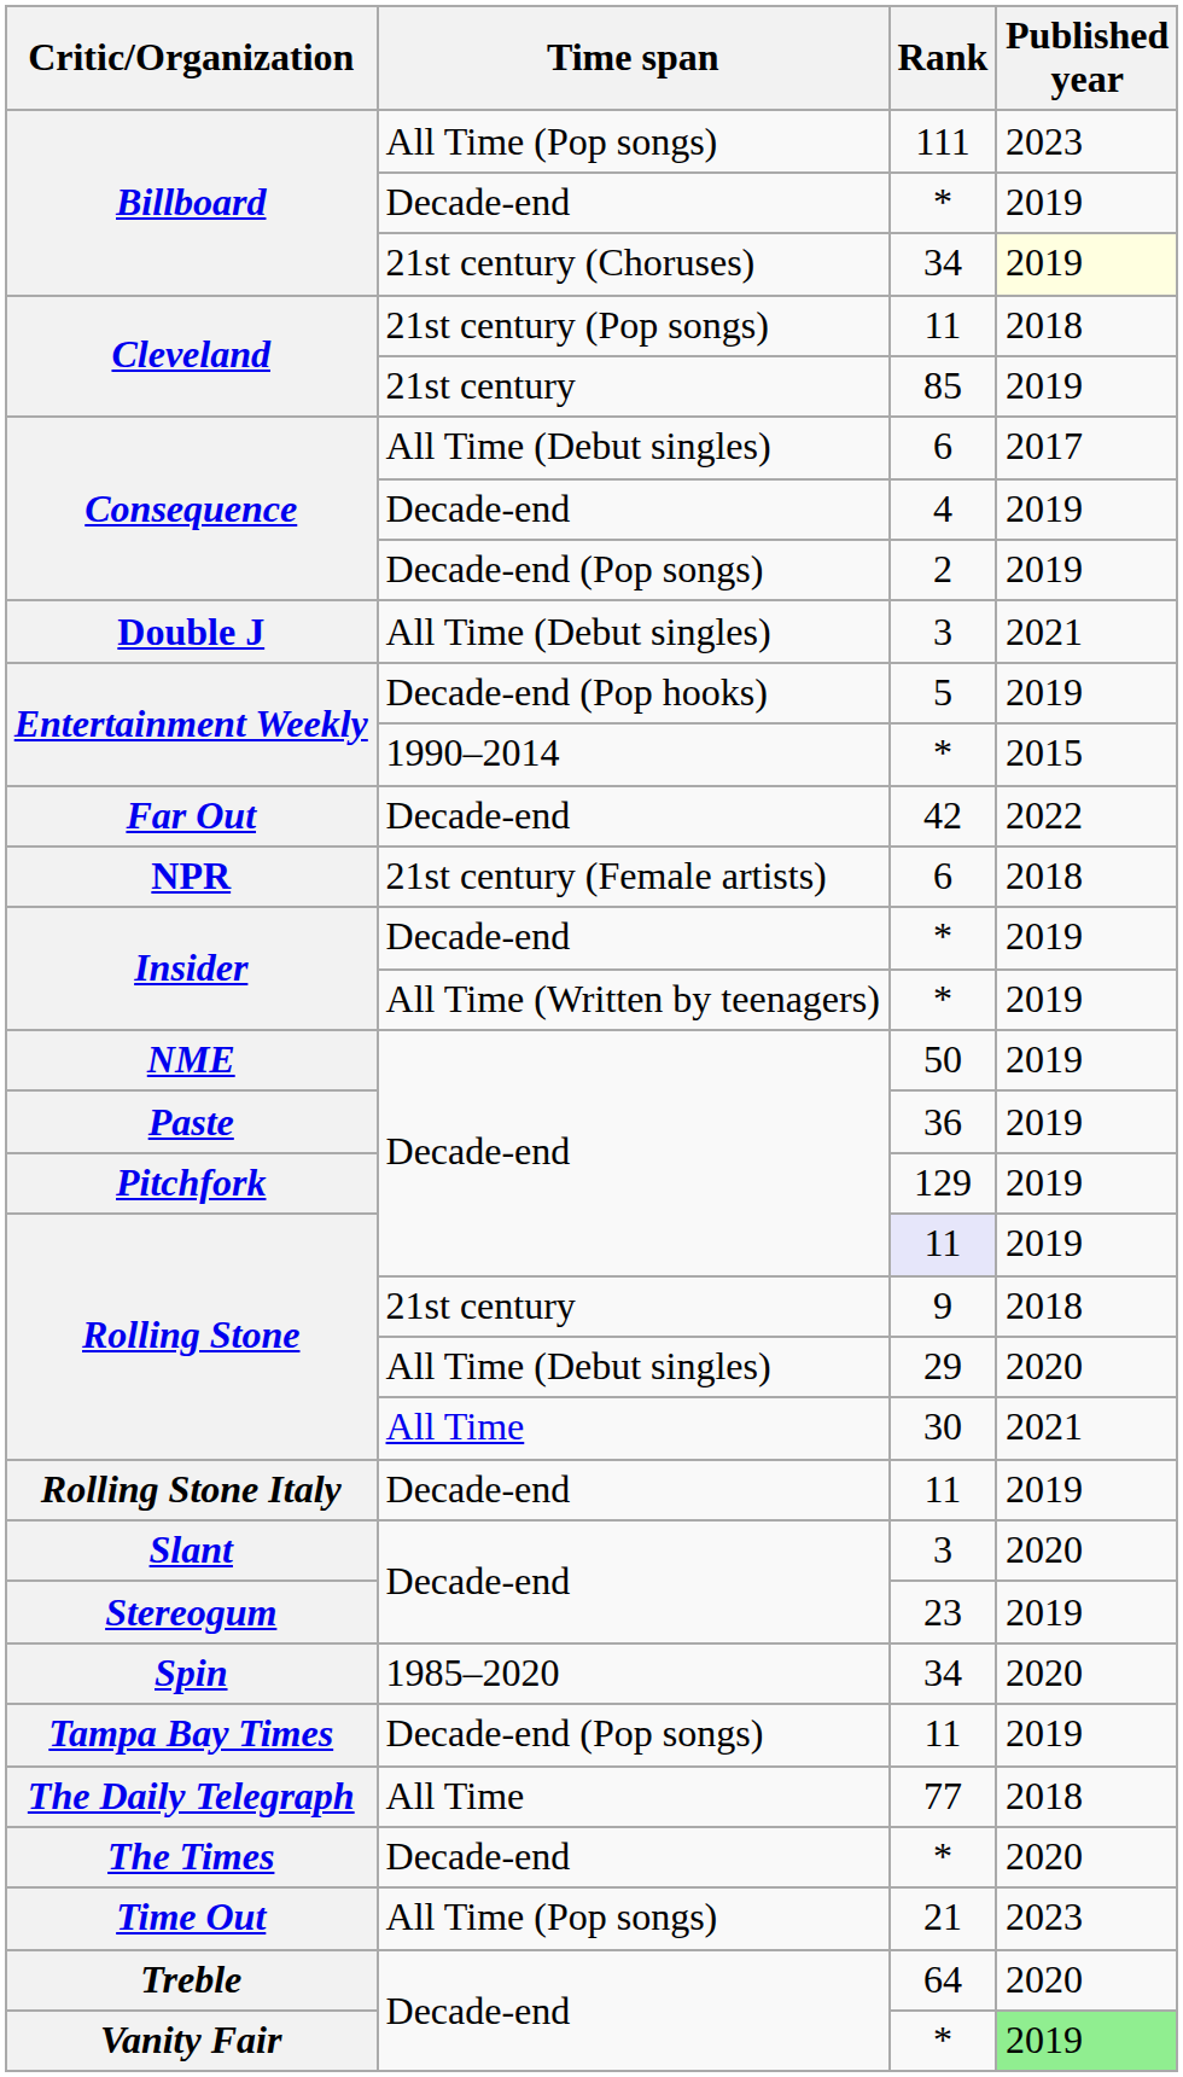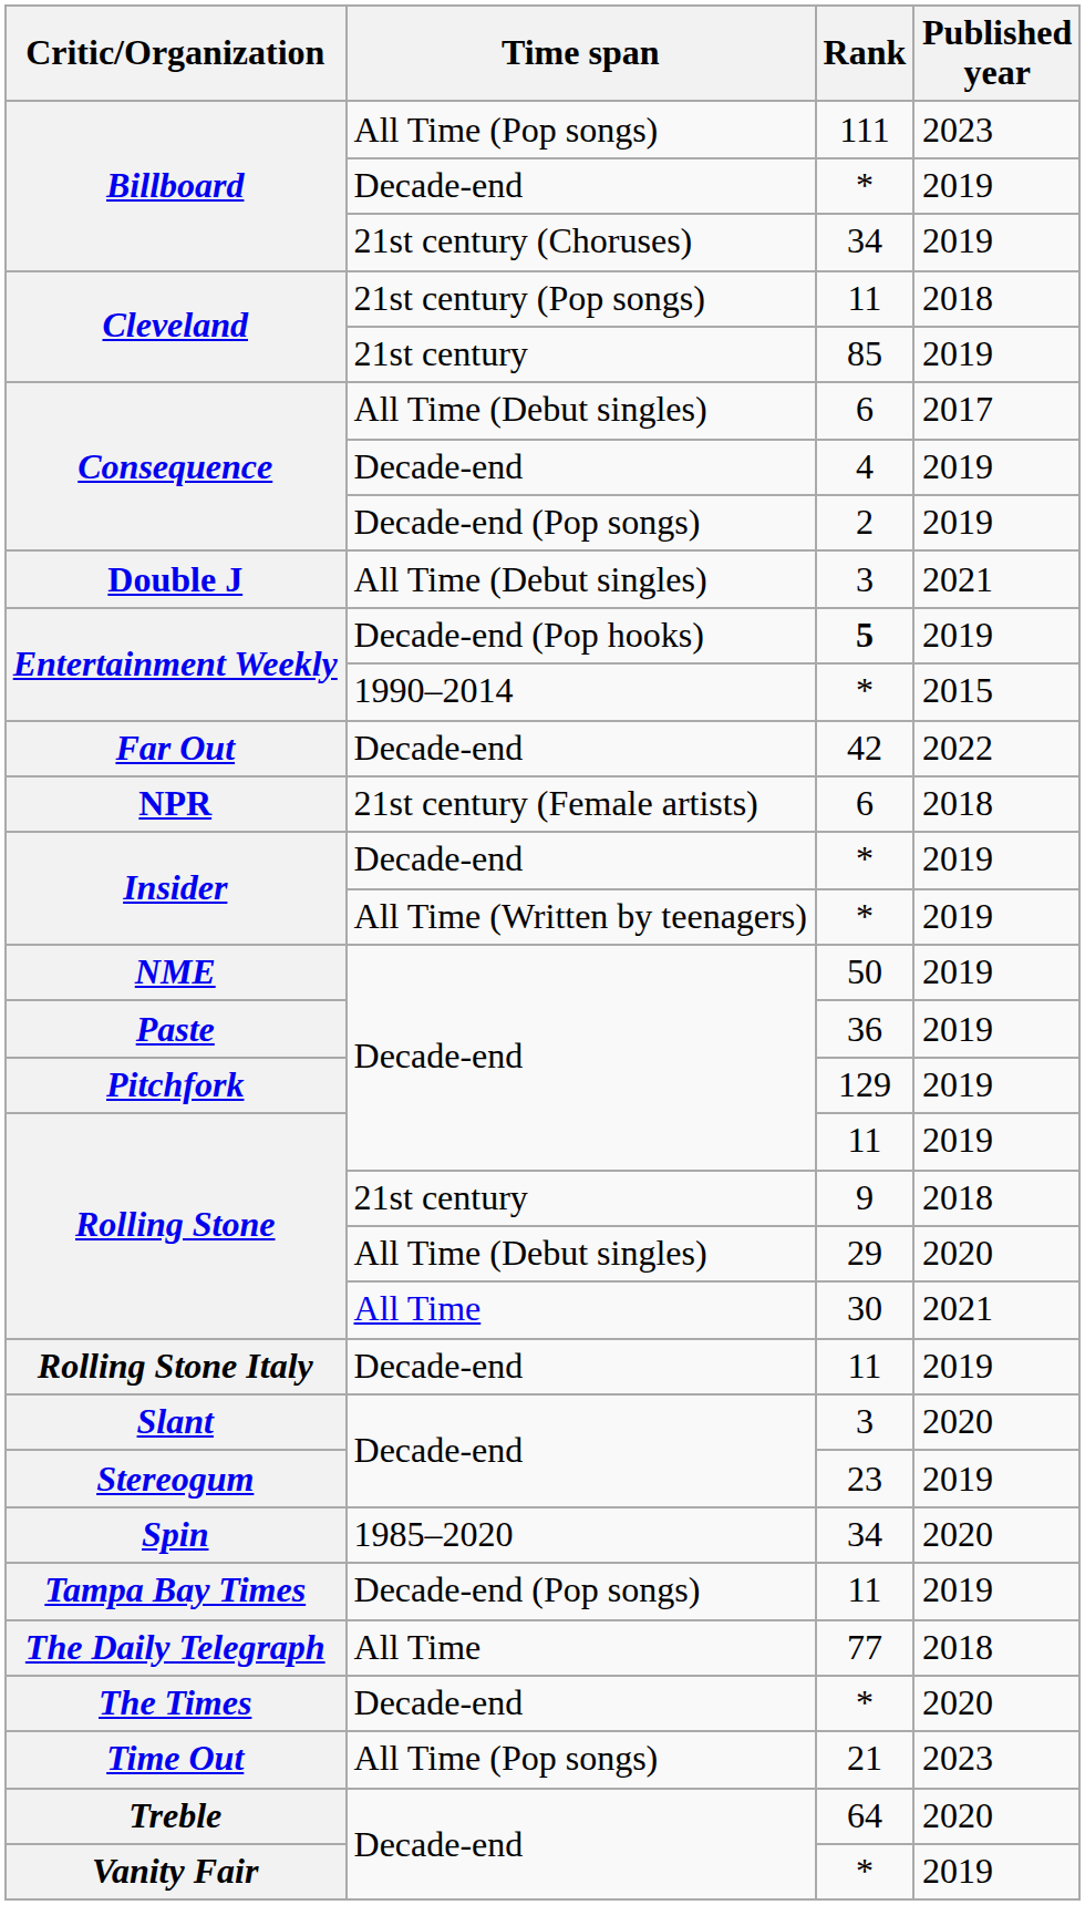Billboard / 21st century (Choruses) | Published year: lightyellow background -> no background
Entertainment Weekly / Decade-end (Pop hooks) | Rank: normal -> bold
Rolling Stone / Decade-end | Rank: lavender background -> no background
Vanity Fair | Published year: lightgreen background -> no background
